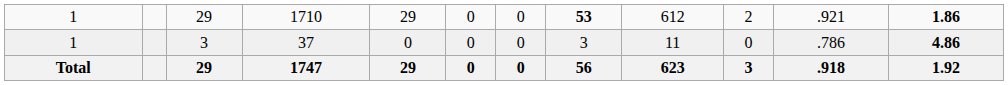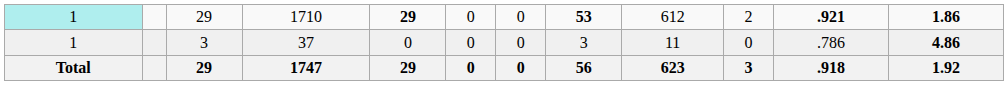29 / 1710 | column 1: no background -> paleturquoise background
29 / 1710 | column 5: normal -> bold
29 / 1710 | column 11: normal -> bold
